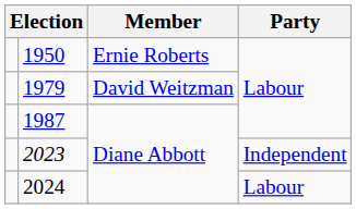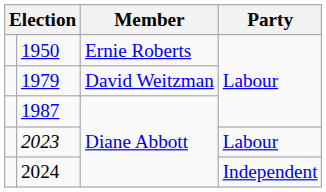2023 | Party: Independent -> Labour
2024 | Party: Labour -> Independent
